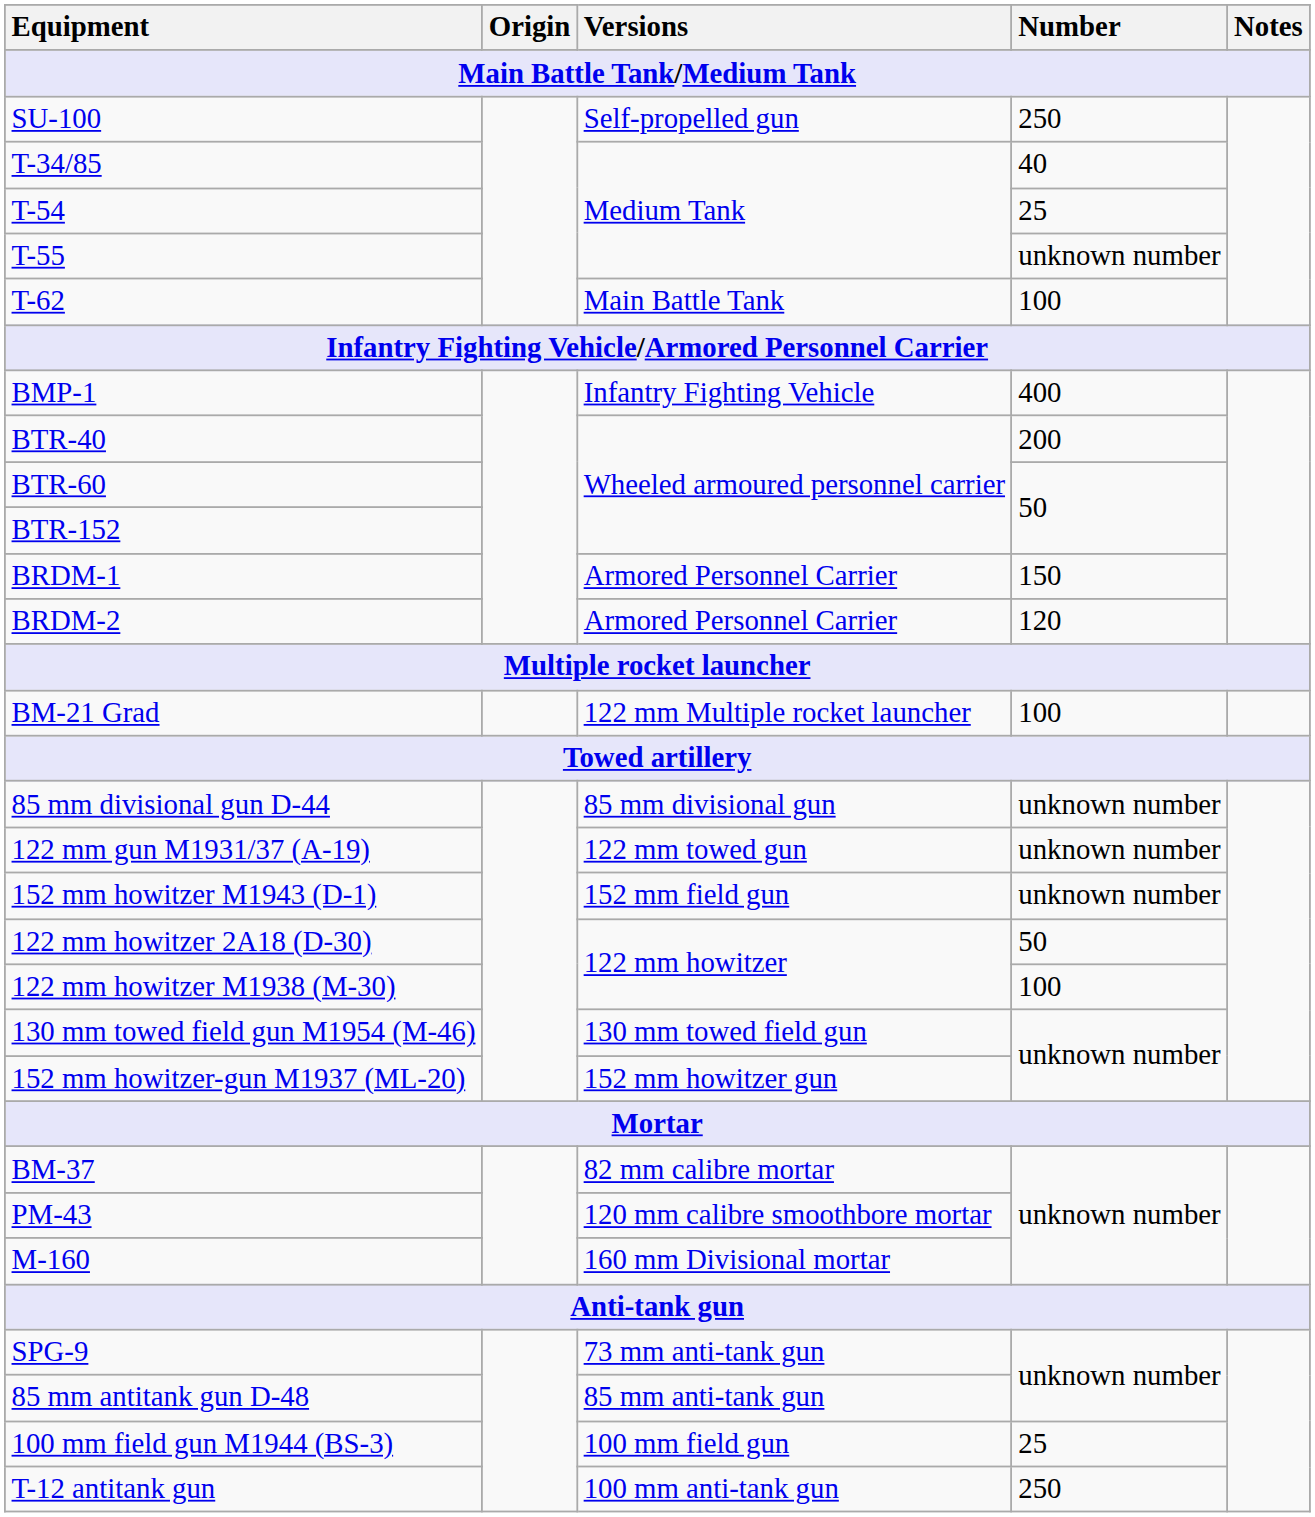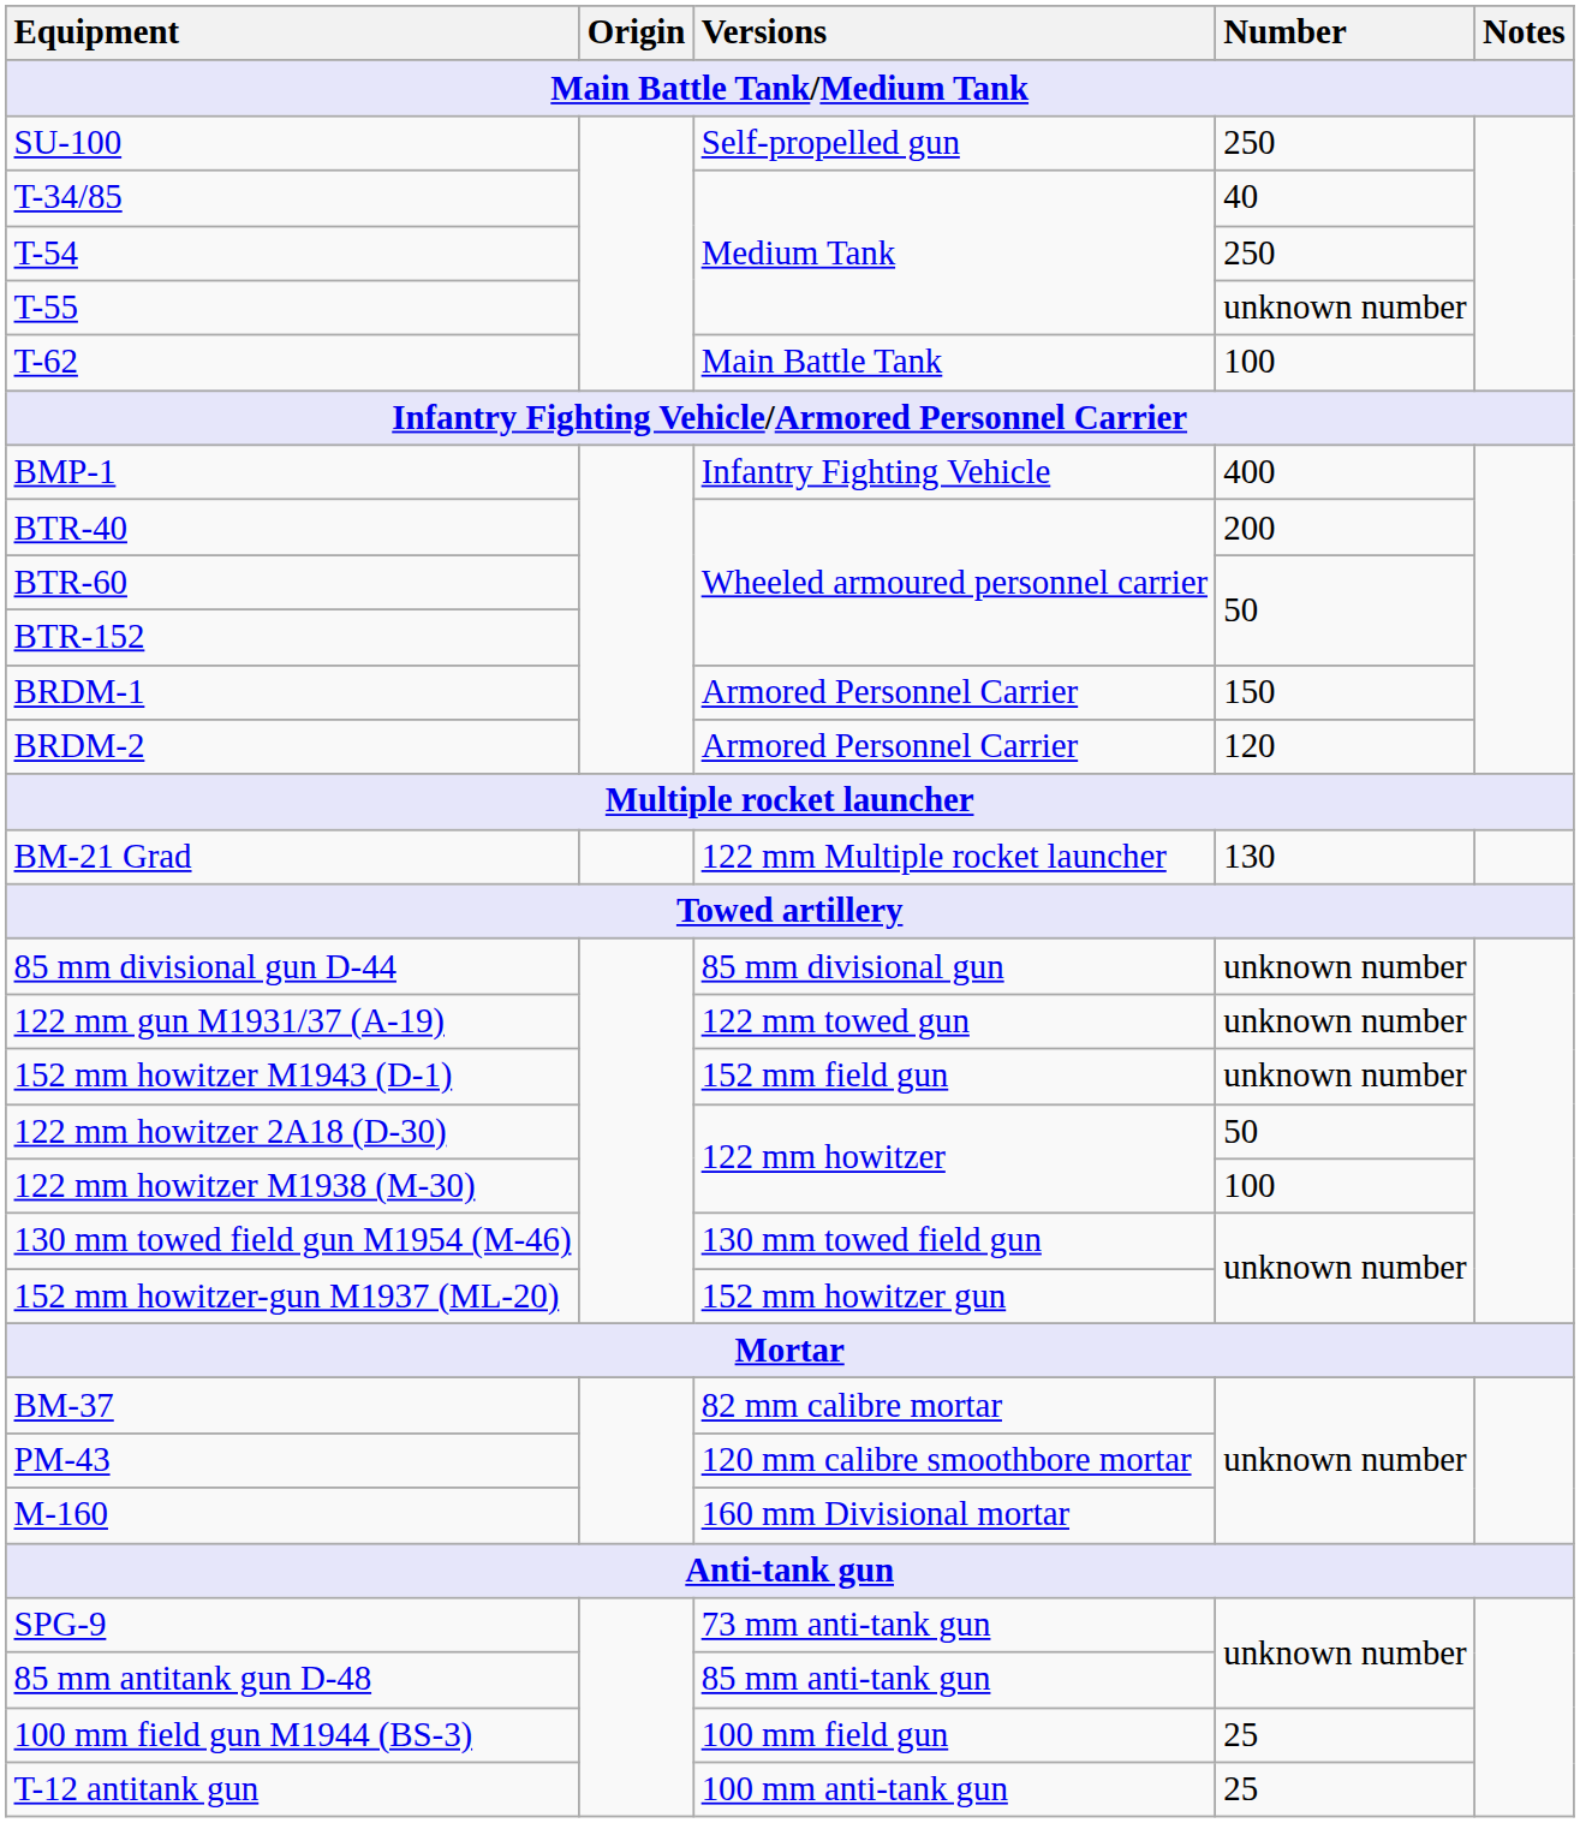T-54 | Number: 25 -> 250
BM-21 Grad | Number: 100 -> 130
T-12 antitank gun | Number: 250 -> 25
